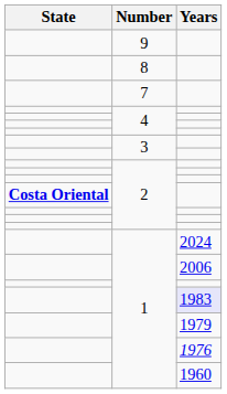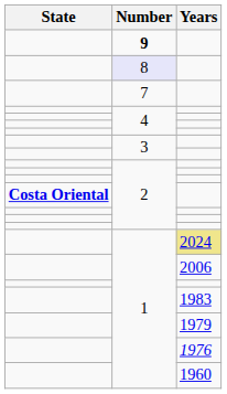9 | Number: normal -> bold
8 | Number: no background -> lavender background
1 / 2024 | Years: no background -> khaki background
1 / 1983 | Years: lavender background -> no background
